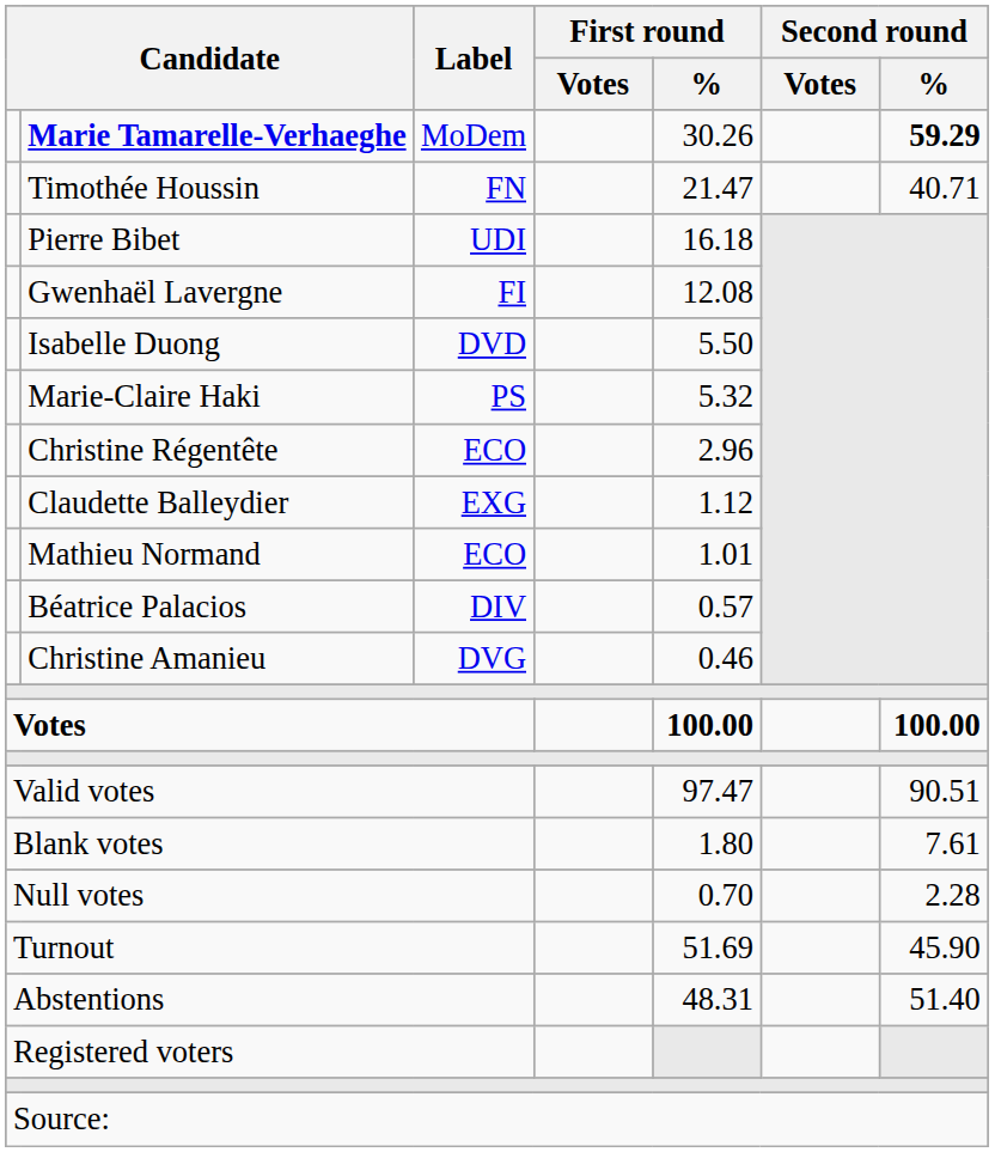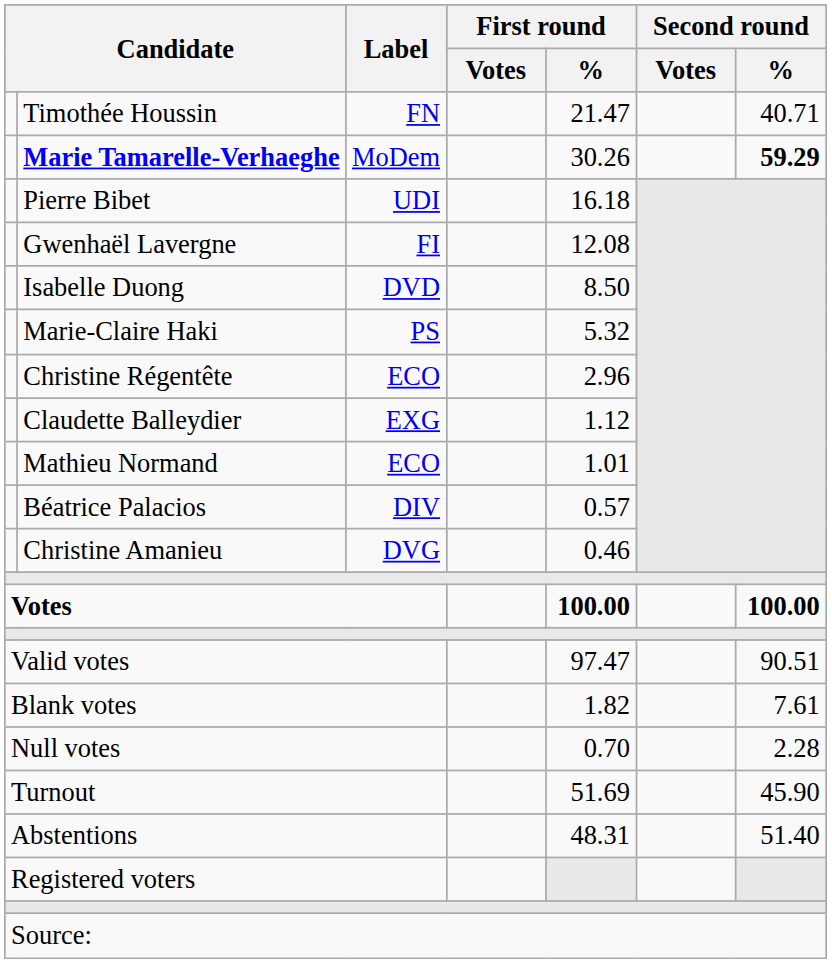rows swapped: Marie Tamarelle-Verhaeghe <-> Timothée Houssin
Isabelle Duong | First round / %: 5.50 -> 8.50
Blank votes | First round / %: 1.80 -> 1.82
